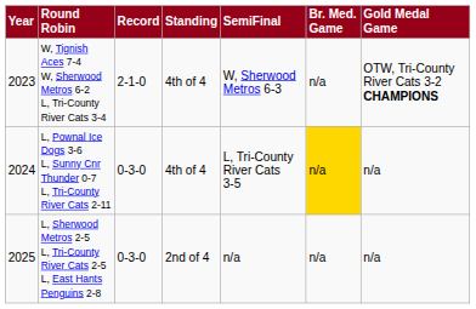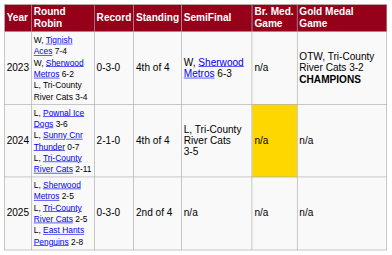row 2 | column 3: 2-1-0 -> 0-3-0
row 3 | column 3: 0-3-0 -> 2-1-0
